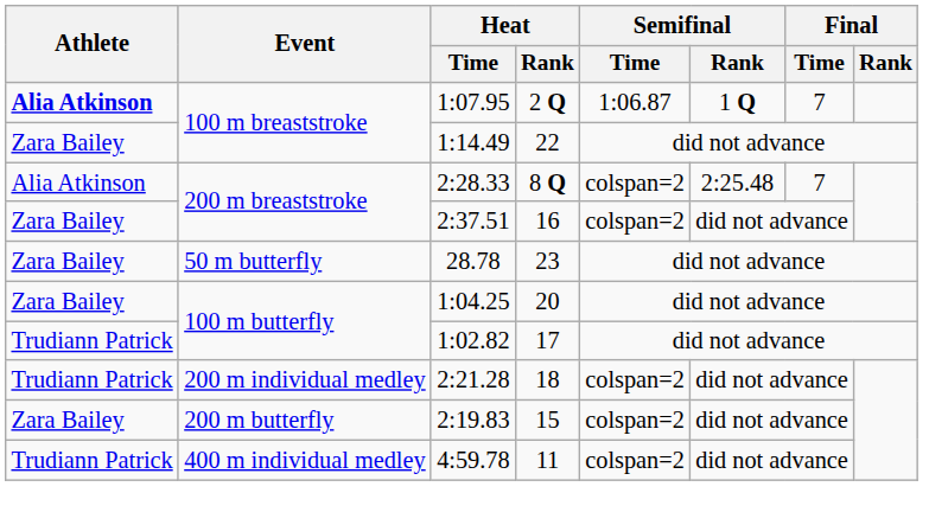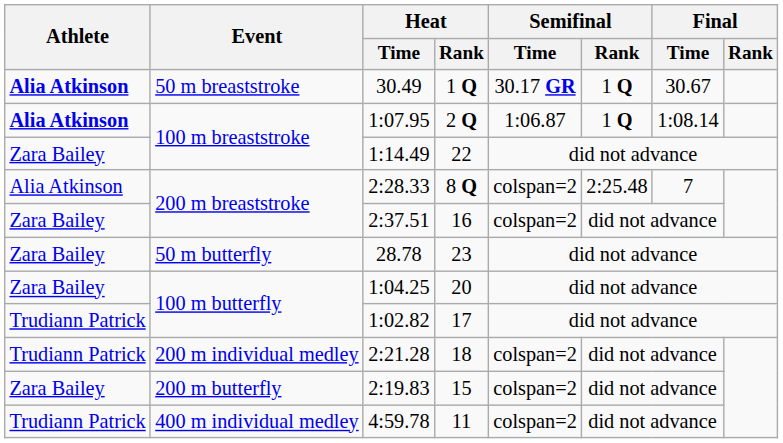+ row: Alia Atkinson | 50 m breaststroke | 30.49 | 1 Q | 30.17 GR | 1 Q | 30.67
1:07.95 | Final / Time: 7 -> 1:08.14
